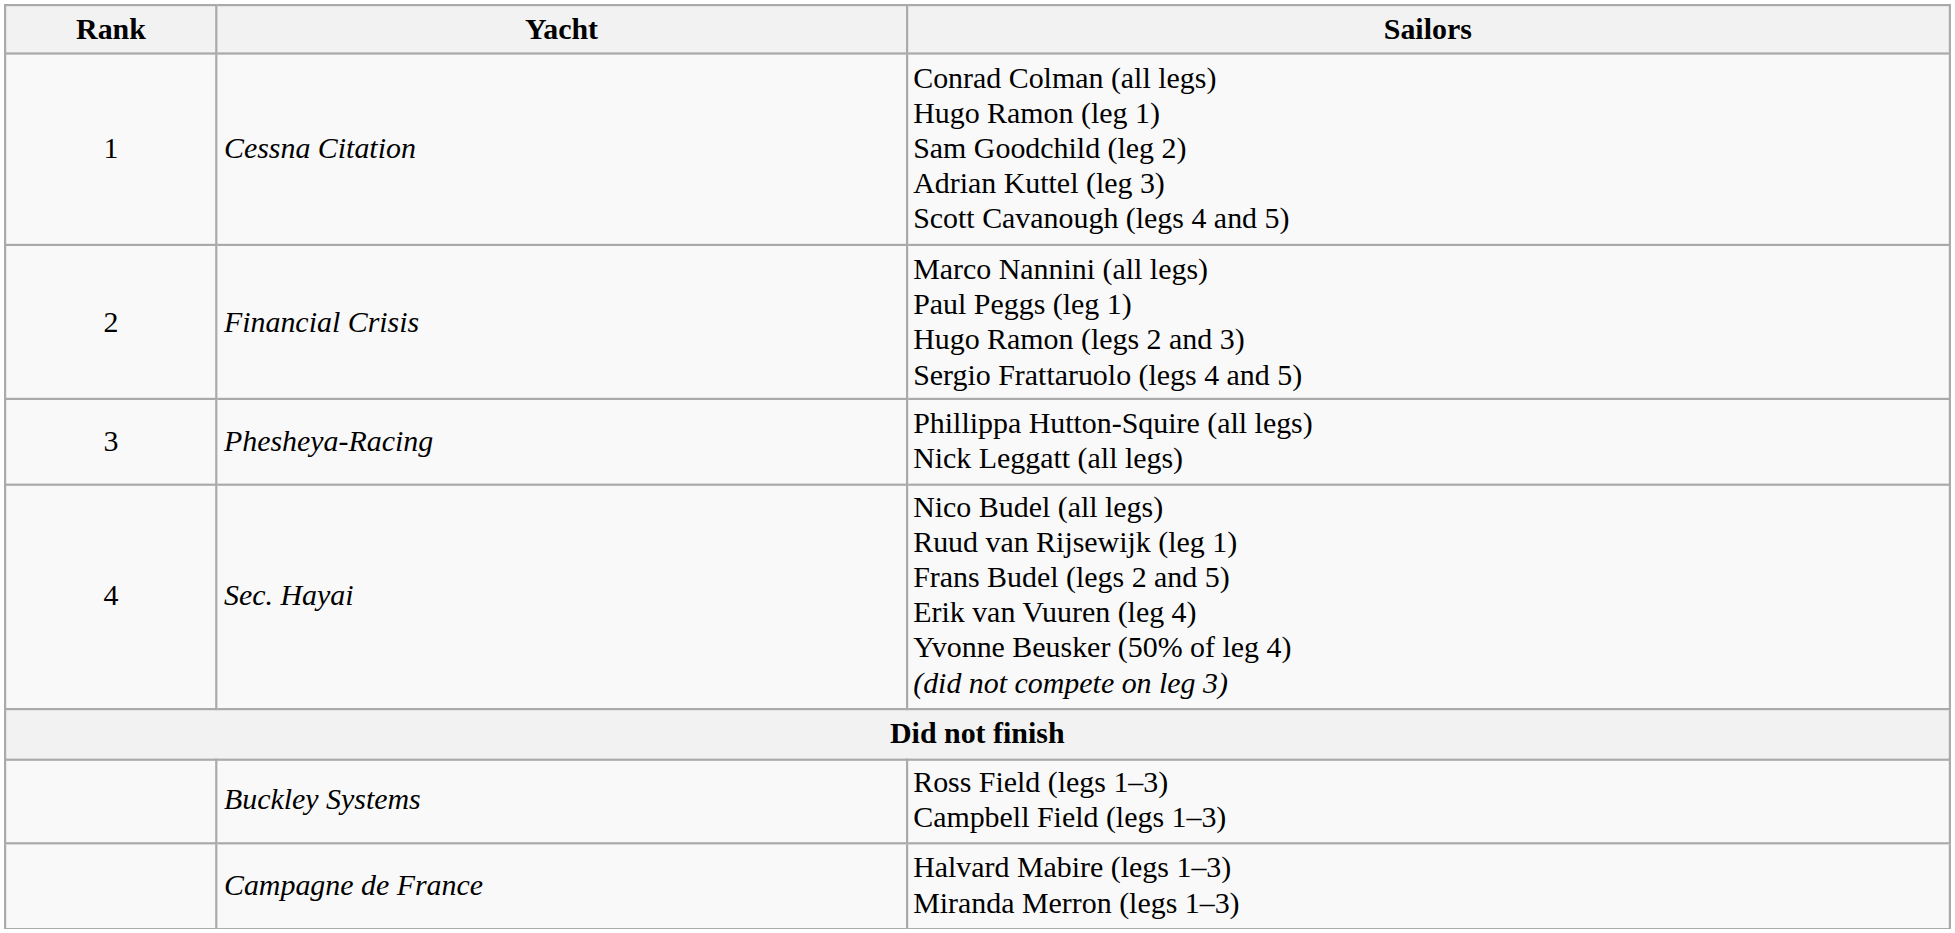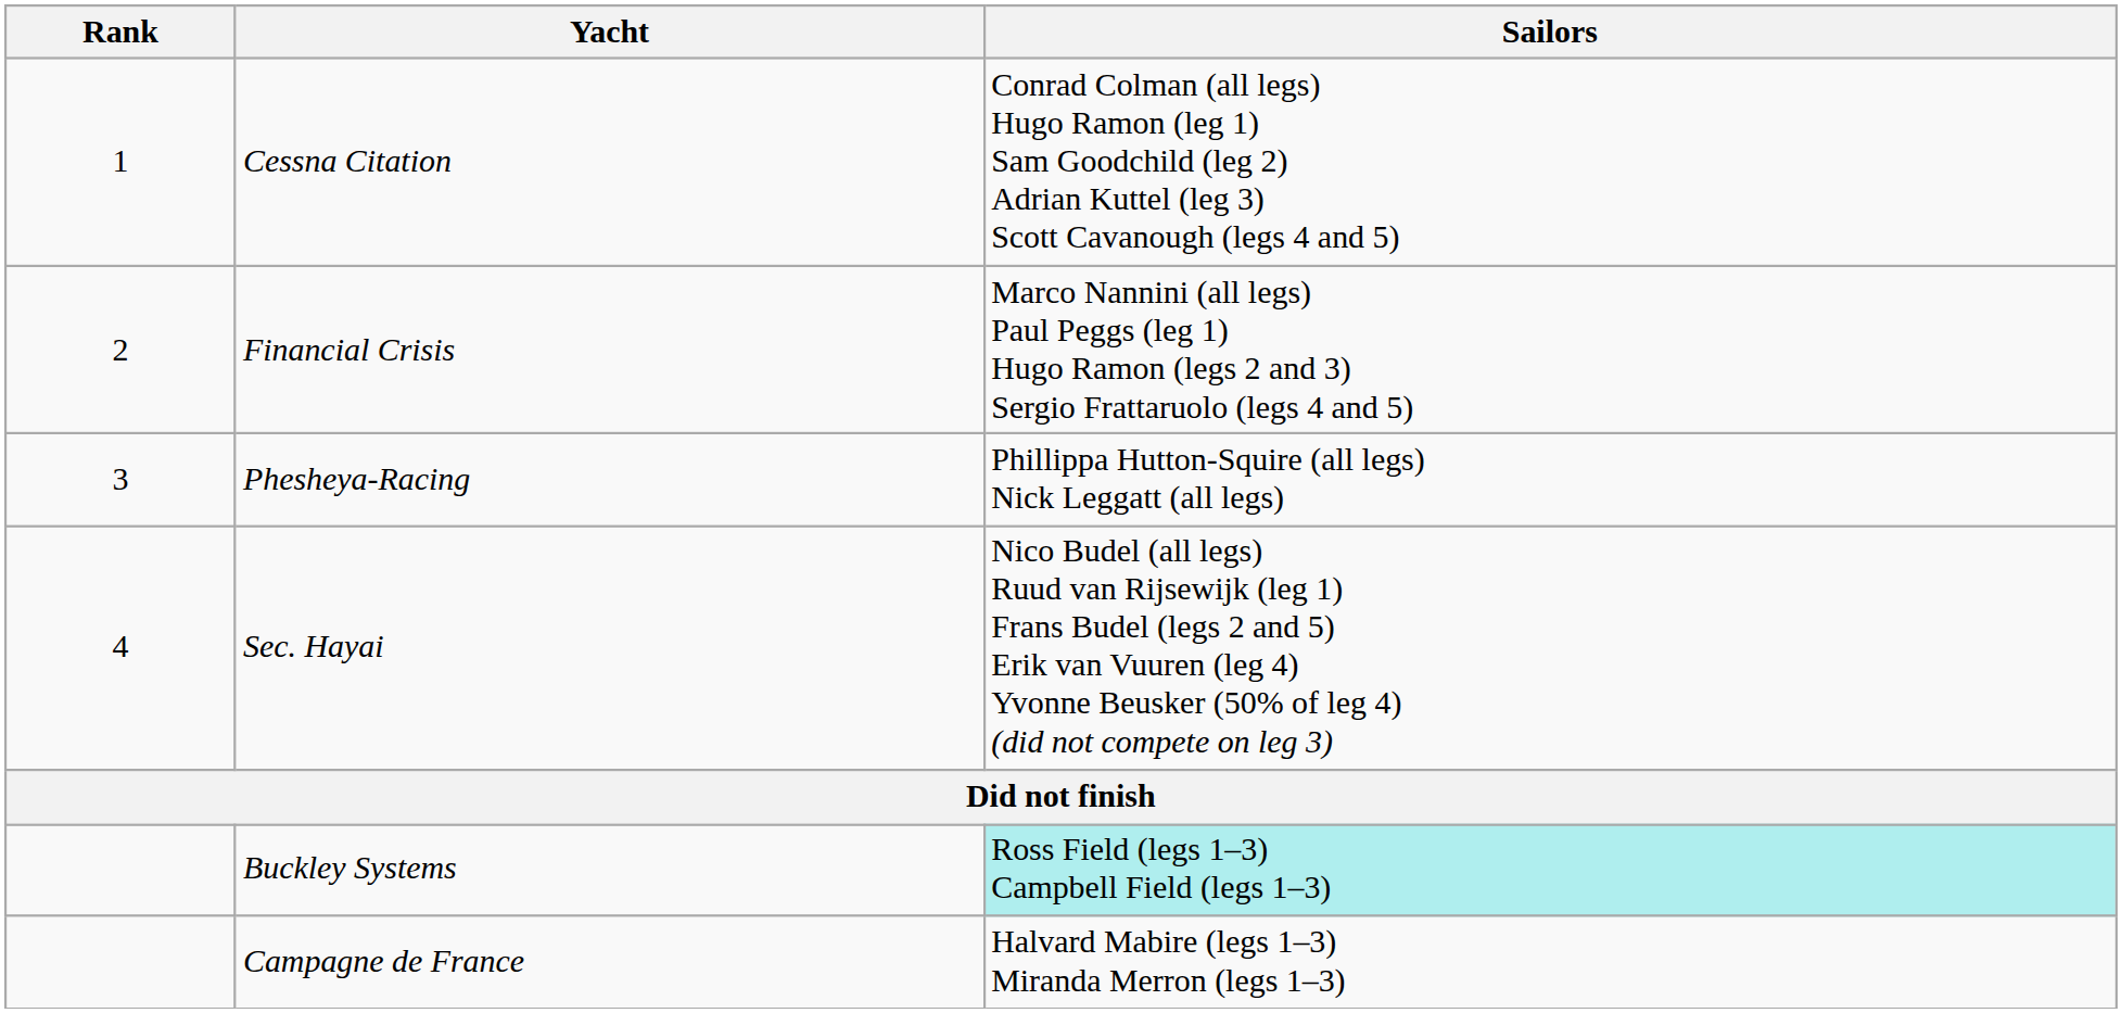Buckley Systems | Sailors: no background -> paleturquoise background
